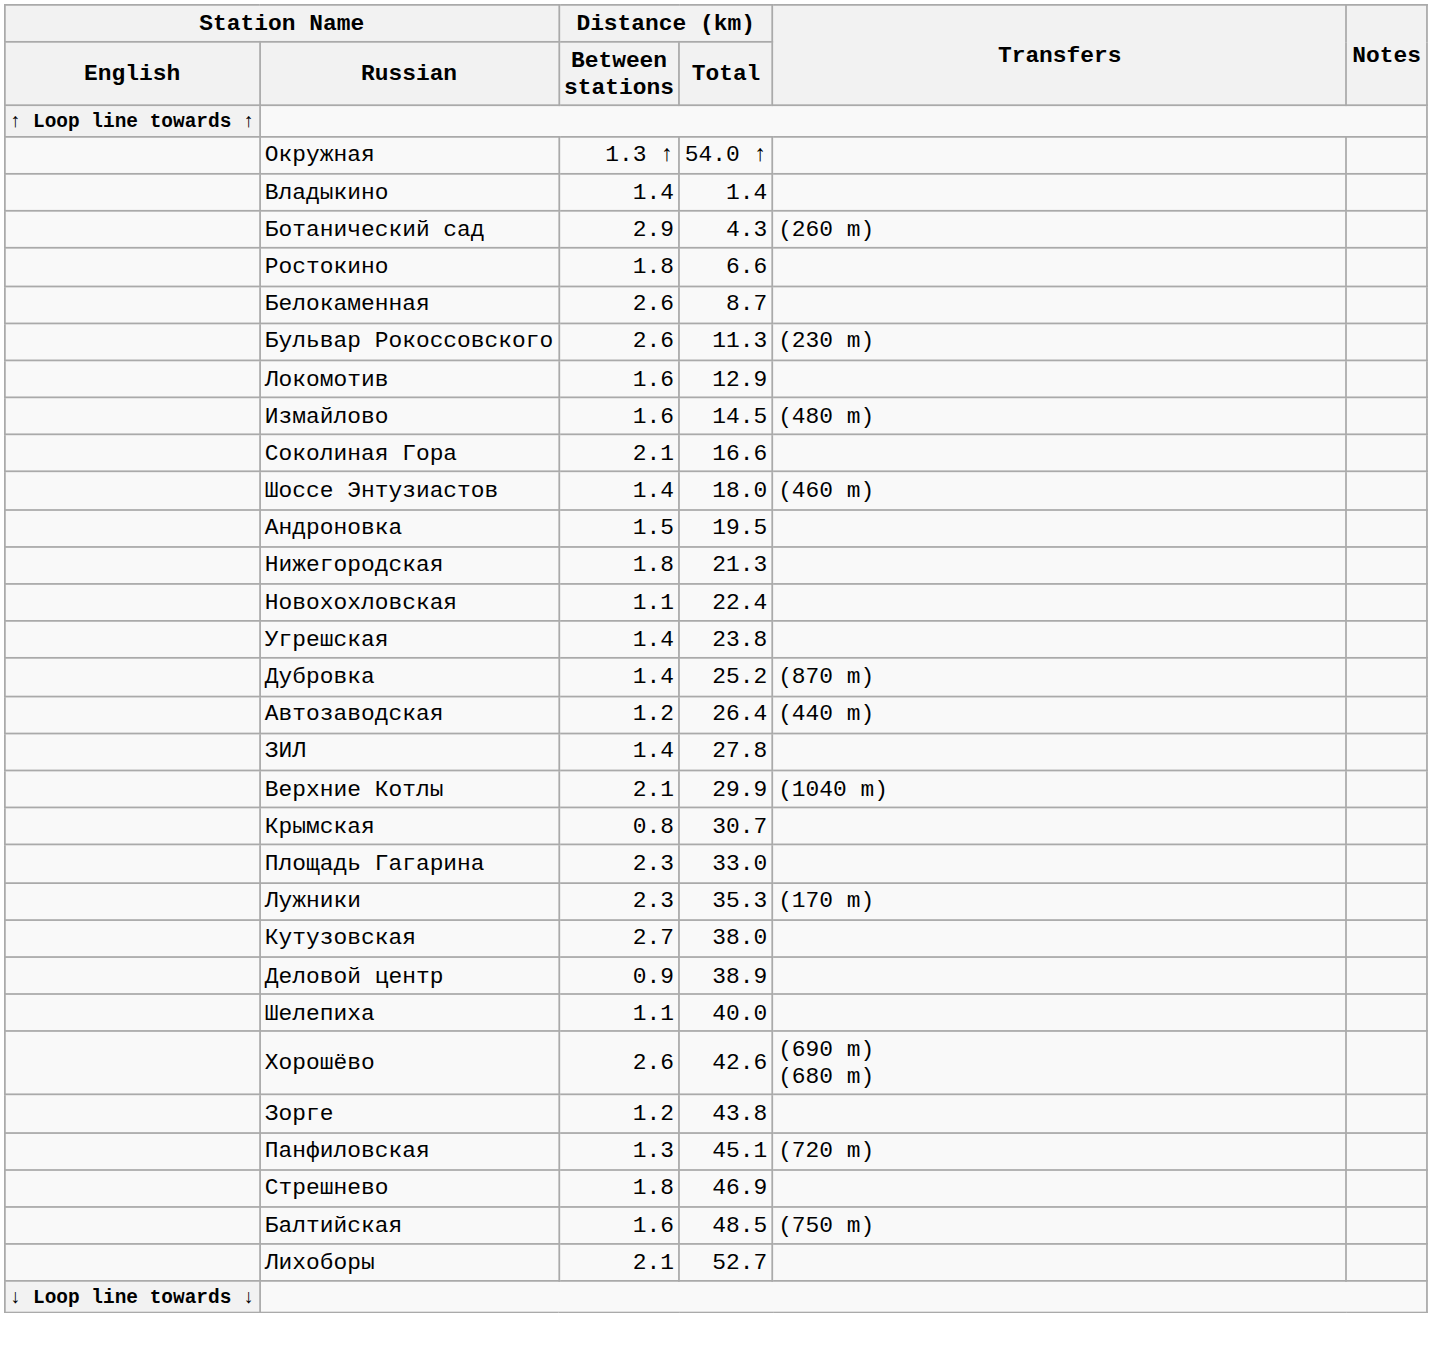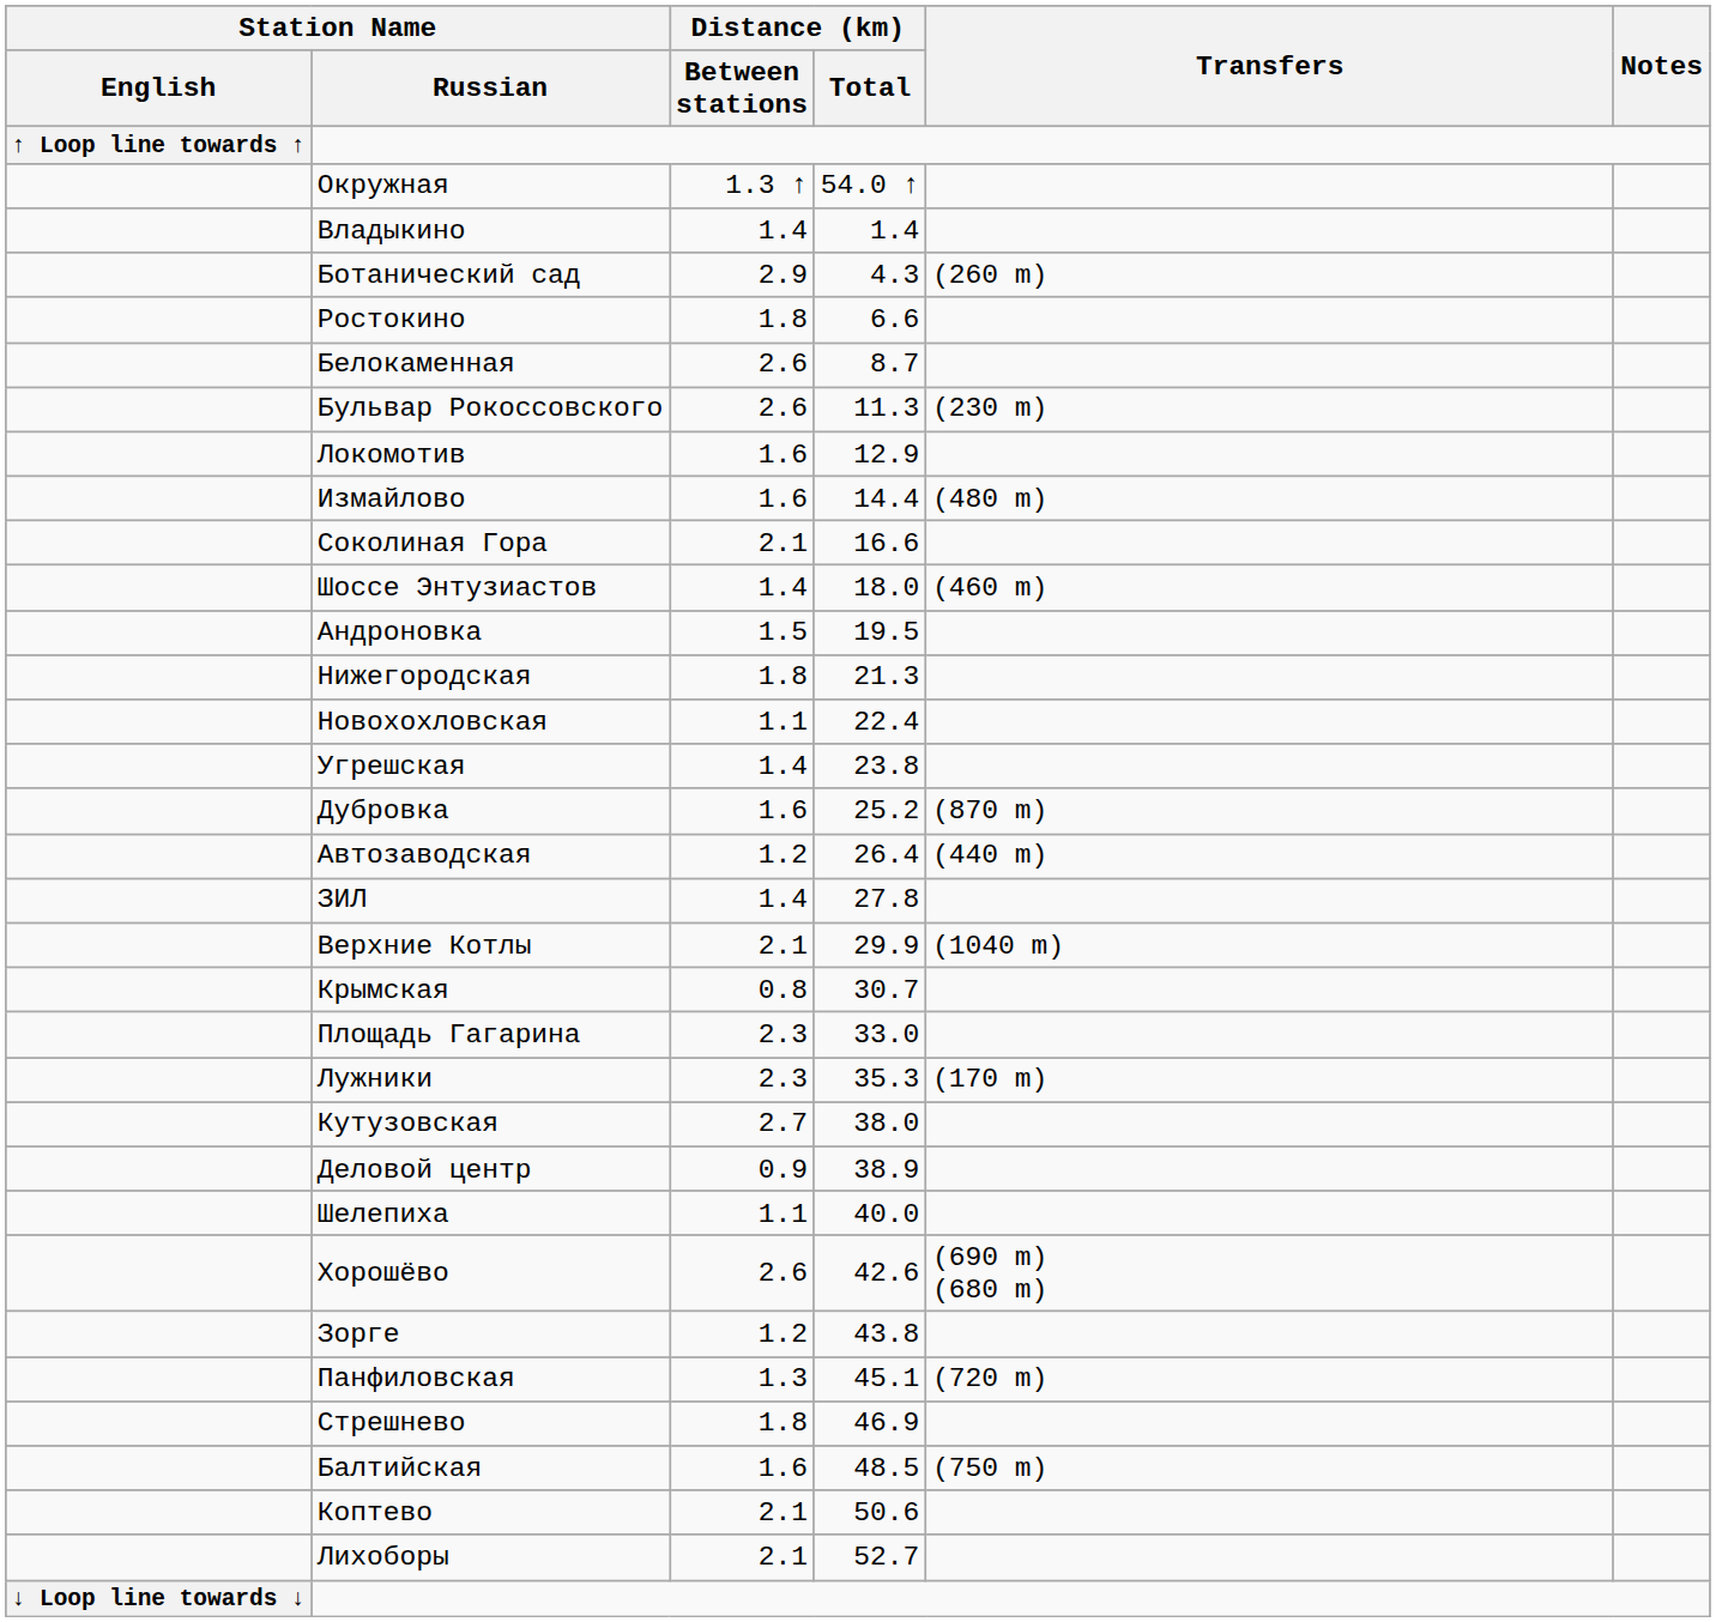Измайлово | Distance (km) / Total: 14.5 -> 14.4
Дубровка | Distance (km) / Between stations: 1.4 -> 1.6
+ row: Коптево | 2.1 | 50.6
